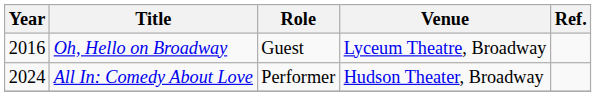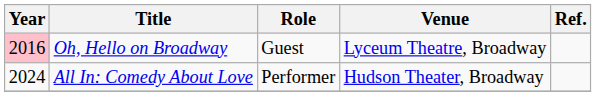Oh, Hello on Broadway | Year: no background -> pink background
